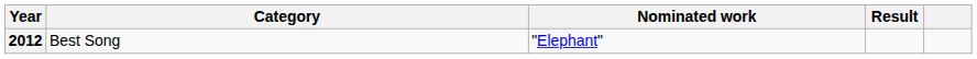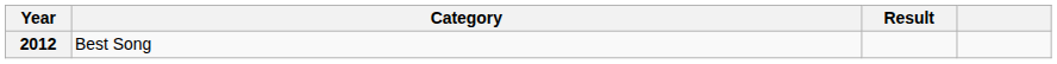- column: Nominated work | "Elephant"
